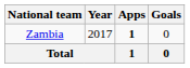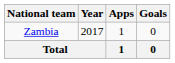Zambia | Apps: bold -> normal
